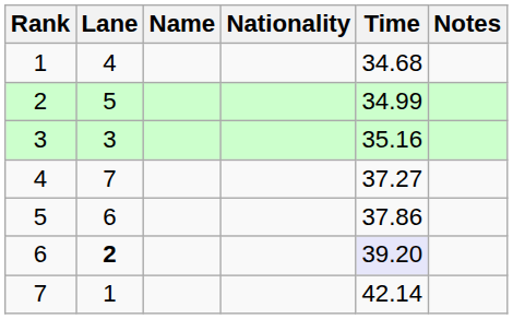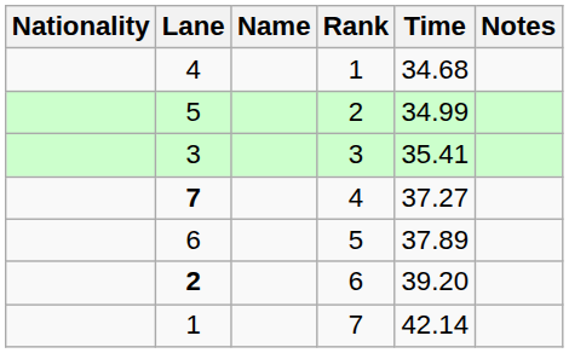columns swapped: Rank <-> Nationality
row 4 | Time: 35.16 -> 35.41
row 5 | Lane: normal -> bold
row 6 | Time: 37.86 -> 37.89
row 7 | Time: lavender background -> no background
